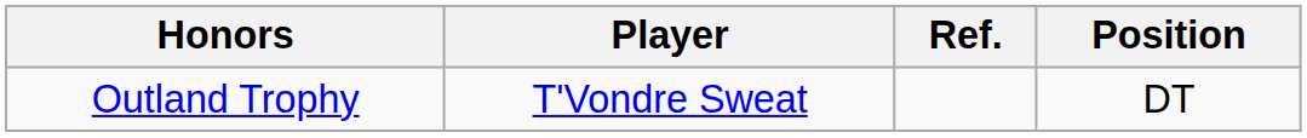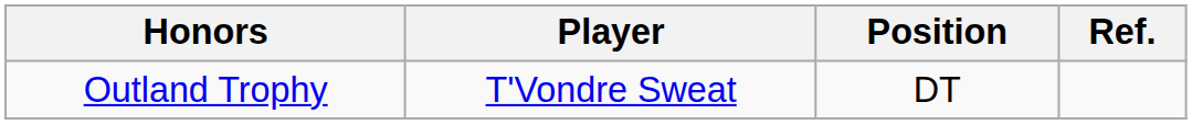columns swapped: Position <-> Ref.
